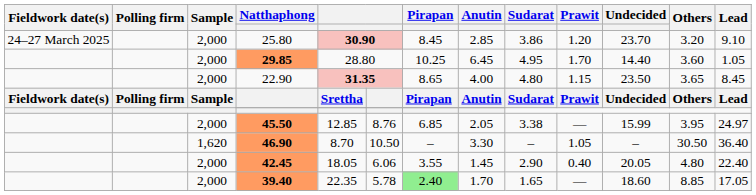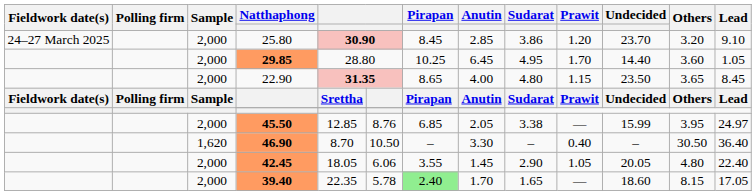46.90 | Prawit: 1.05 -> 0.40
42.45 | Prawit: 0.40 -> 1.05
39.40 | Others: 8.85 -> 8.15
